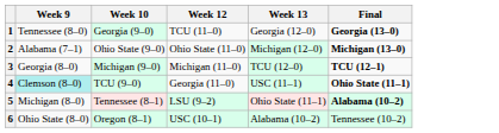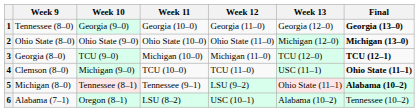+ column: Week 11 | Georgia (10–0) | Ohio State (10–0) | Michigan (10–0) | TCU (10–0) | Tennessee (9–1) | LSU (8–2)
1 | Week 12: TCU (11–0) -> Georgia (11–0)
2 | Week 9: Alabama (7–1) -> Ohio State (8–0)
3 | Week 10: Michigan (9–0) -> TCU (9–0)
4 | Week 9: paleturquoise background -> no background
4 | Week 10: TCU (9–0) -> Michigan (9–0)
4 | Week 12: Georgia (11–0) -> TCU (11–0)
6 | Week 9: Ohio State (8–0) -> Alabama (7–1)
